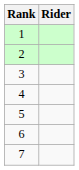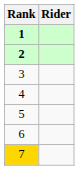1 | Rank: normal -> bold
2 | Rank: normal -> bold
7 | Rank: no background -> gold background
